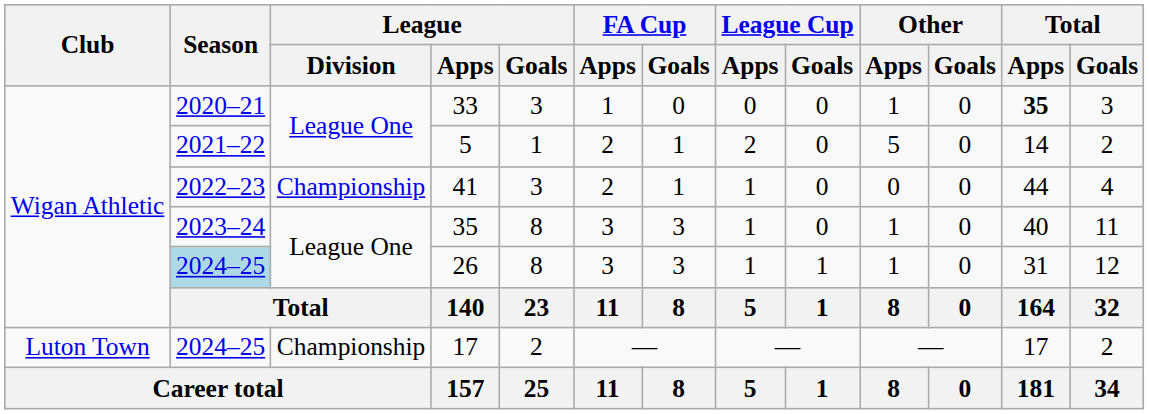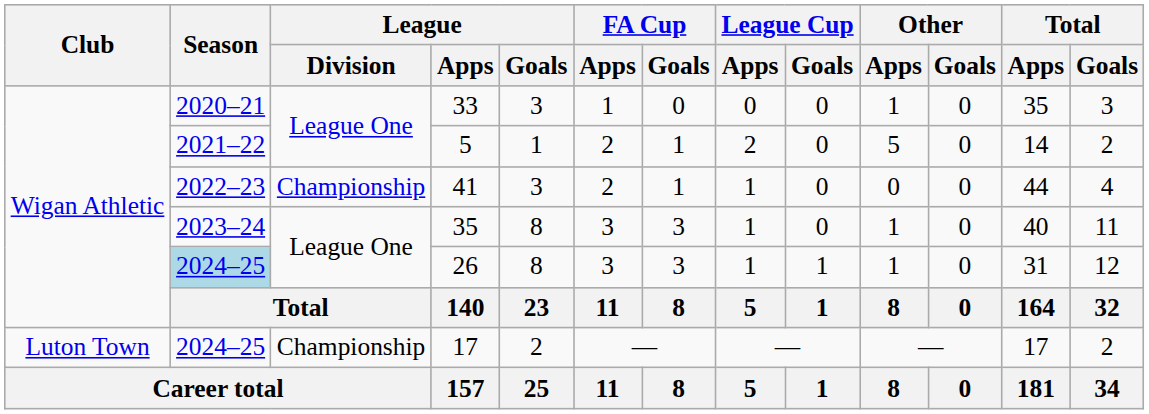33 | Total / Apps: bold -> normal
